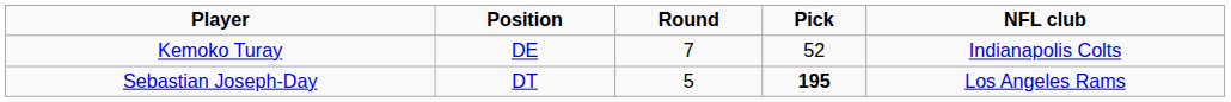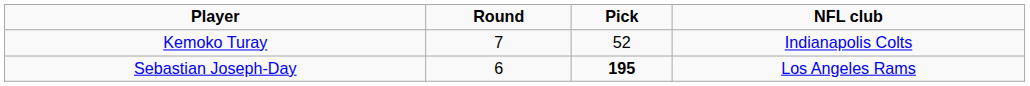- column: Position | DE | DT
Sebastian Joseph-Day | Round: 5 -> 6
